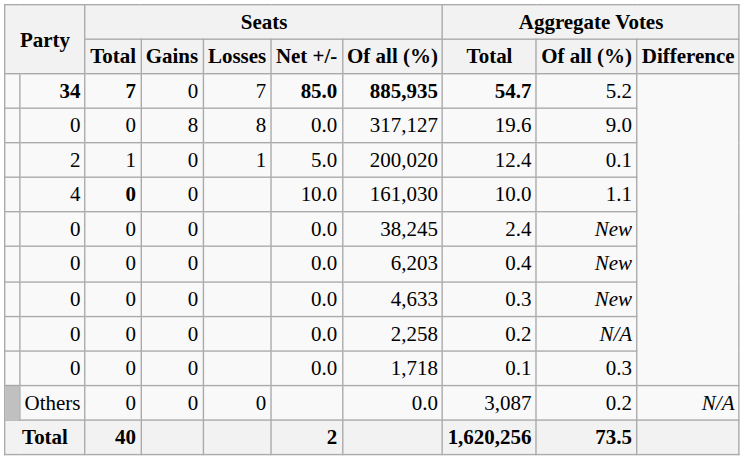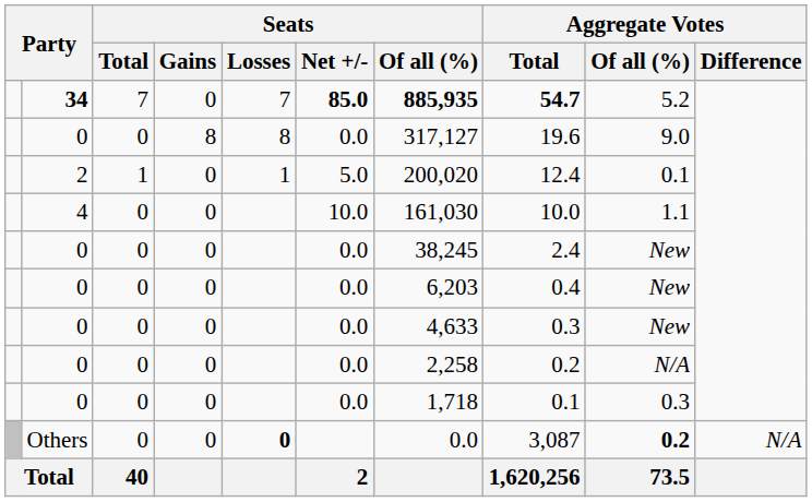34 | Seats / Total: bold -> normal
4 | Seats / Total: bold -> normal
Others | Seats / Losses: normal -> bold
Others | Aggregate Votes / Of all (%): normal -> bold
